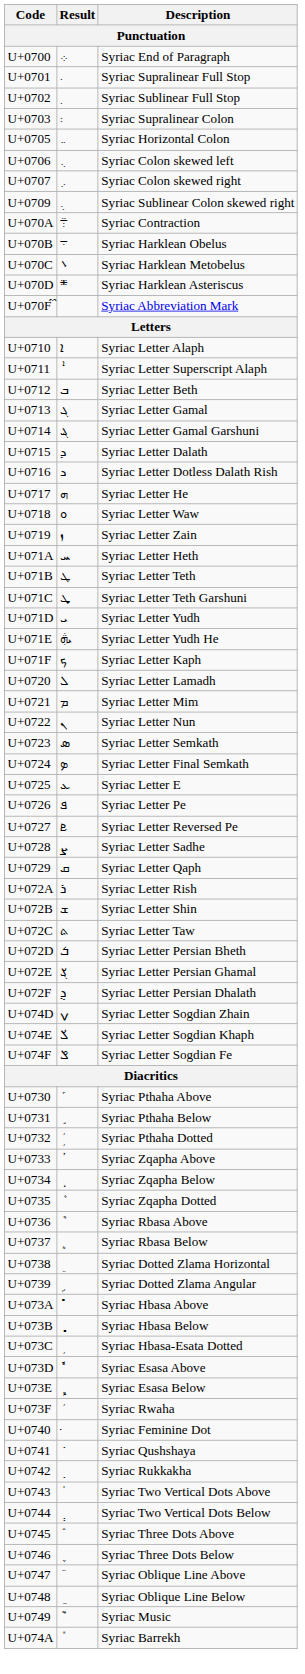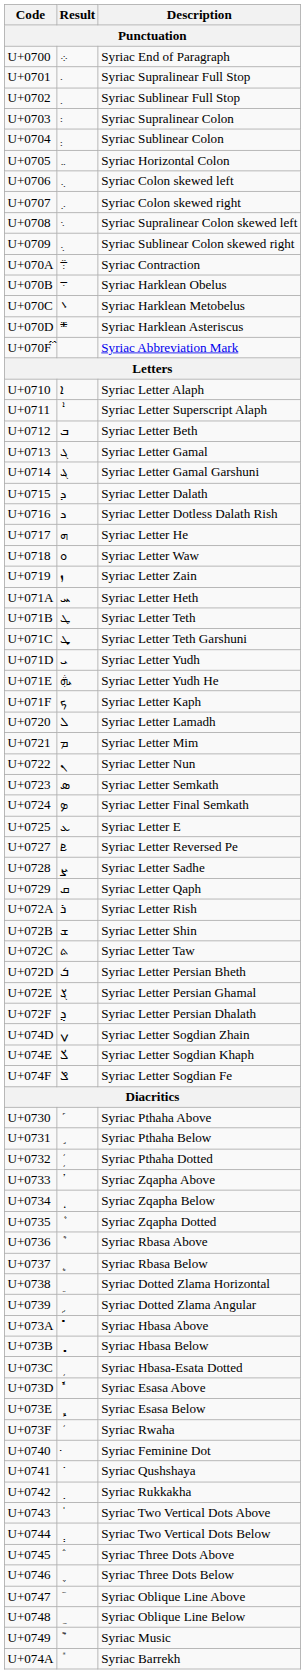+ row: U+0704 | ܄ | Syriac Sublinear Colon
+ row: U+0708 | ܈ | Syriac Supralinear Colon skewed left
- row: U+0726 | ܦ | Syriac Letter Pe
